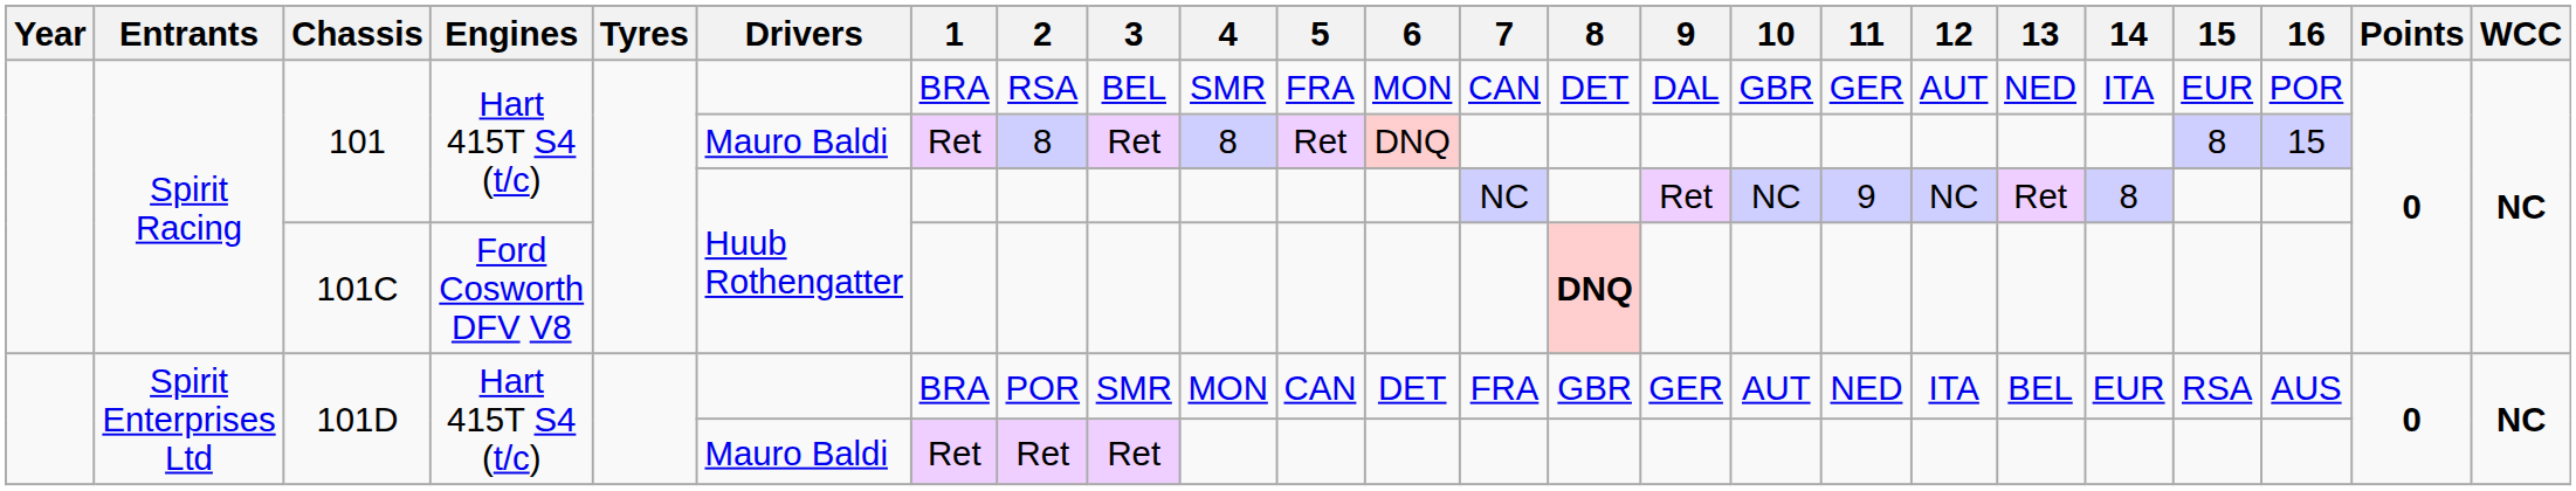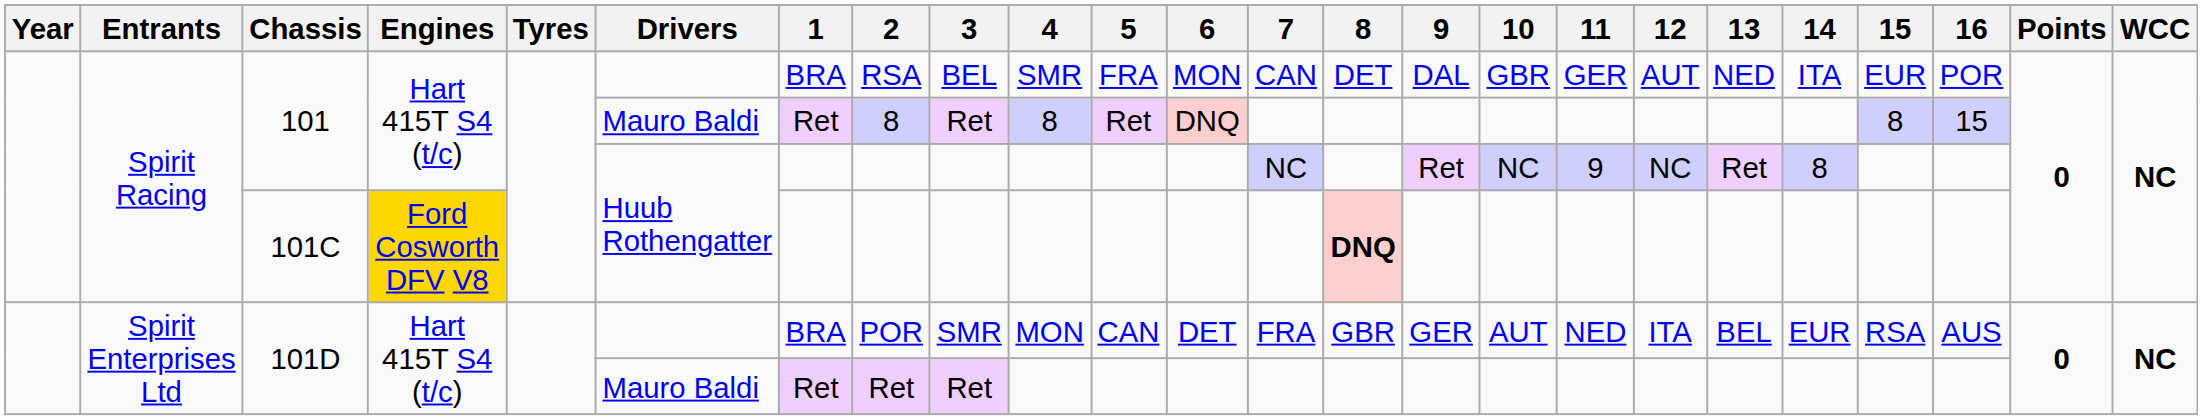101C | Engines: no background -> gold background
